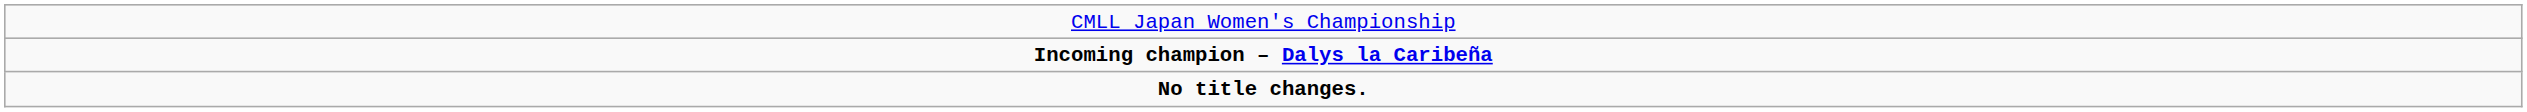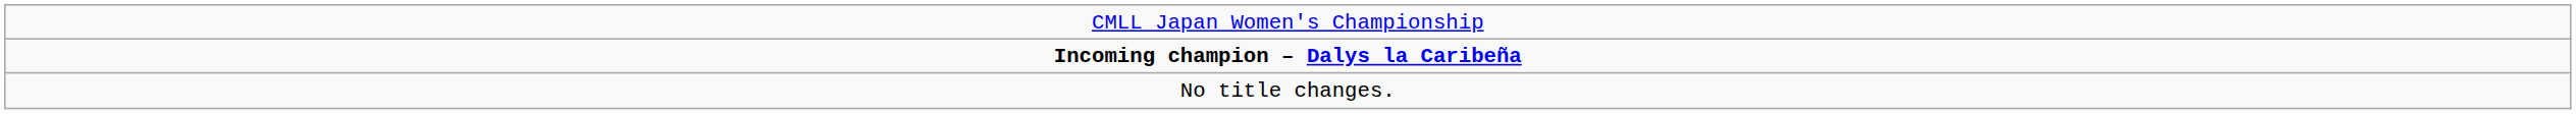row 3 | column 1: bold -> normal
